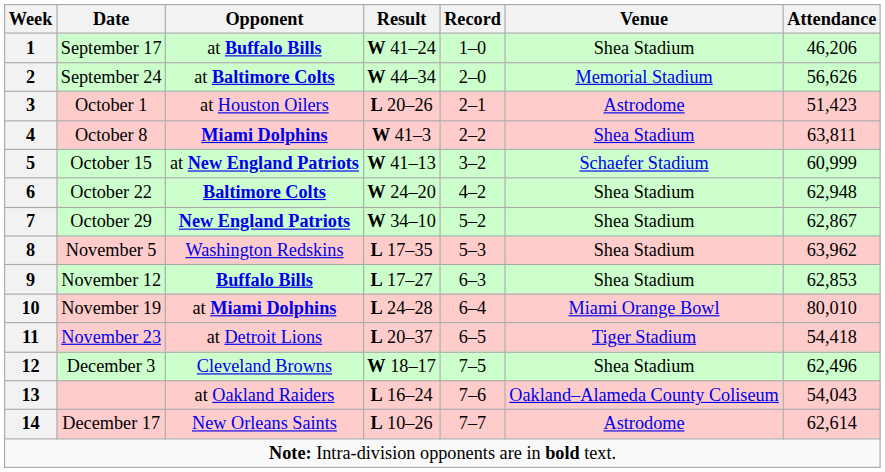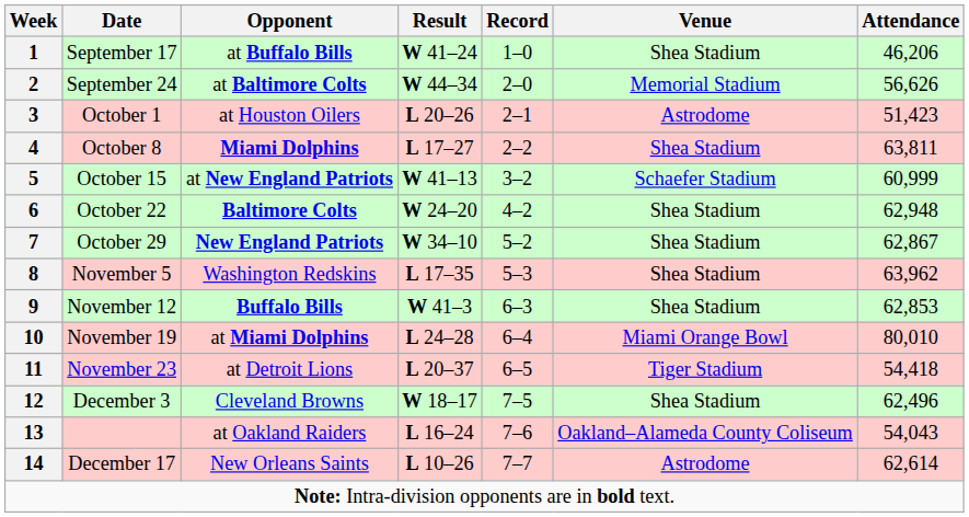4 | Result: W 41–3 -> L 17–27
9 | Result: L 17–27 -> W 41–3
